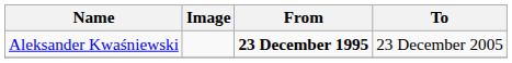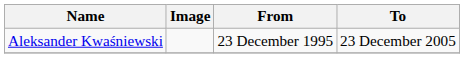Aleksander Kwaśniewski | From: bold -> normal
